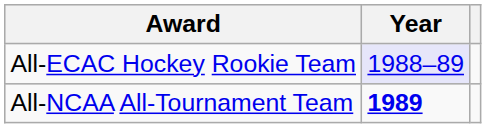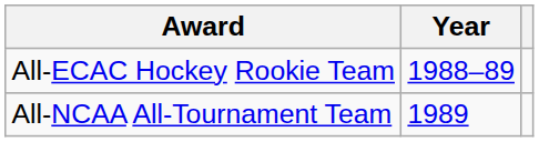row 2 | Year: lavender background -> no background
row 3 | Year: bold -> normal
